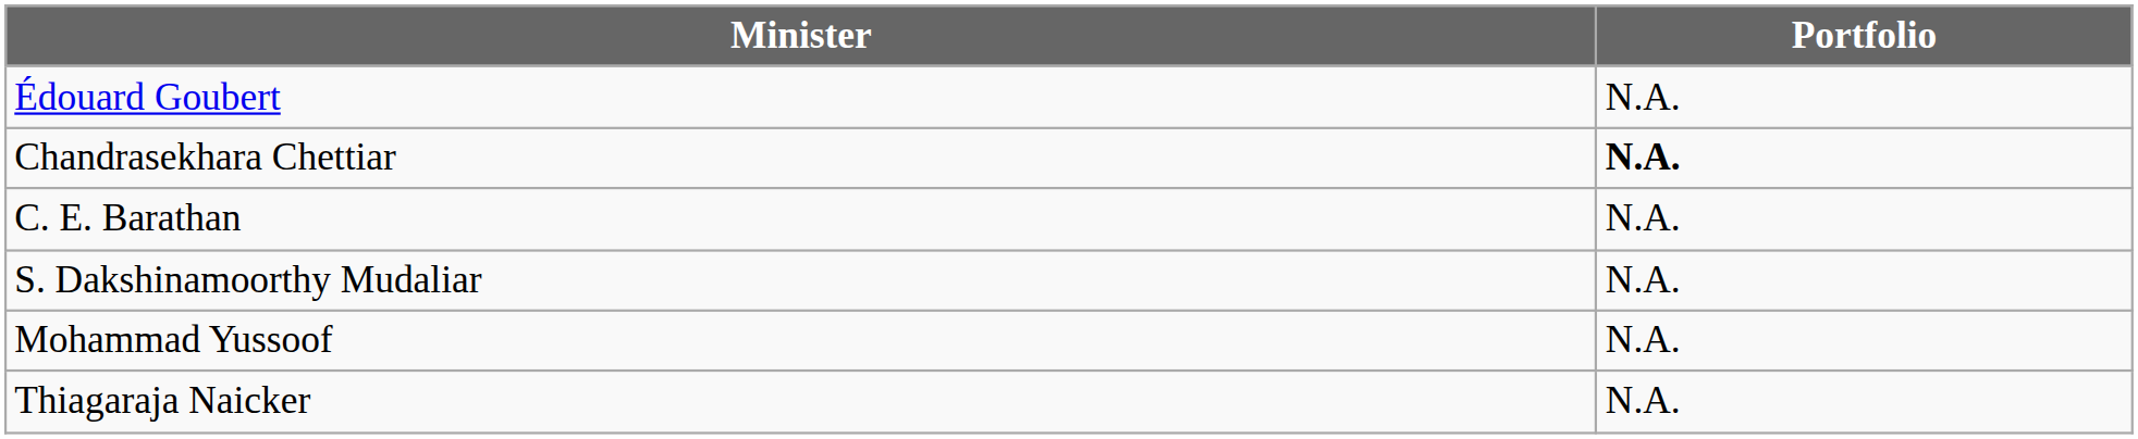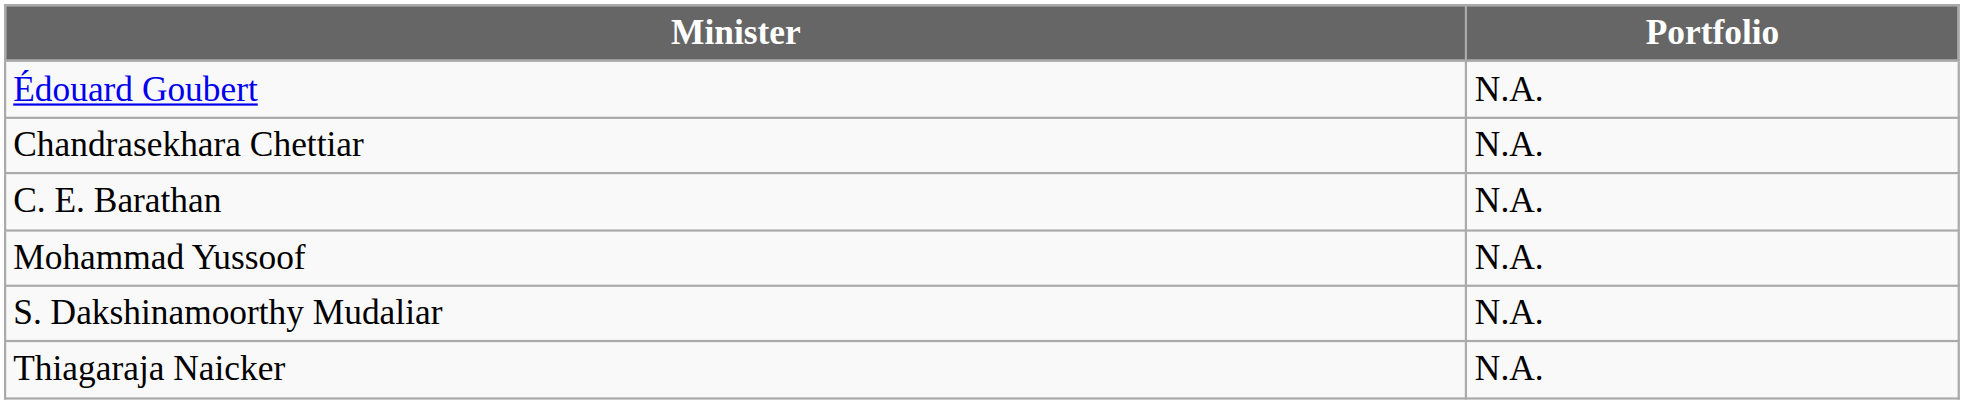Chandrasekhara Chettiar | Portfolio: bold -> normal
rows swapped: Mohammad Yussoof <-> S. Dakshinamoorthy Mudaliar
